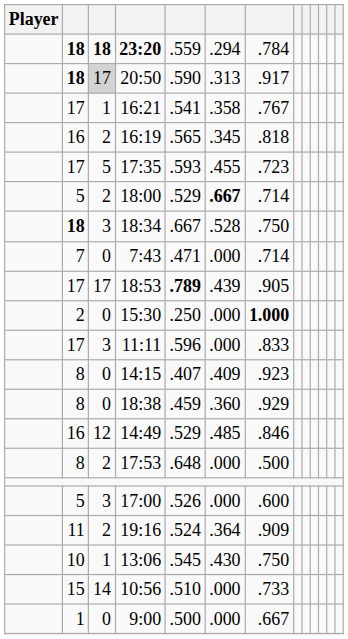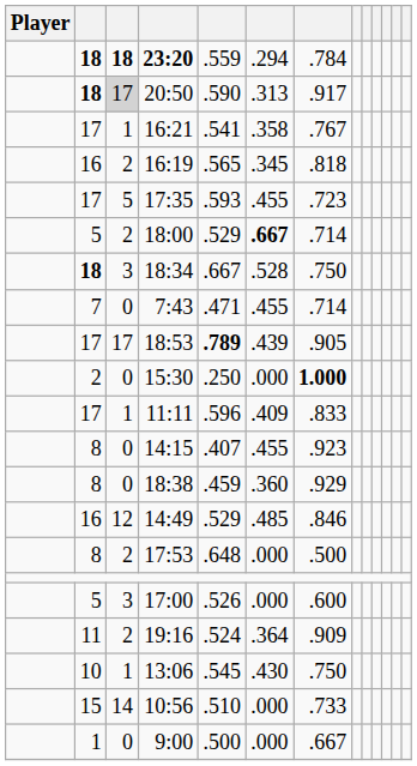7:43 | column 6: .000 -> .455
11:11 | column 3: 3 -> 1
11:11 | column 6: .000 -> .409
14:15 | column 6: .409 -> .455
